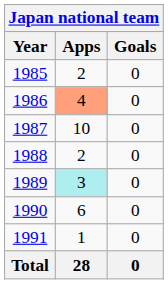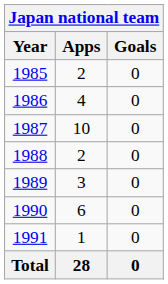1986 | Apps: lightsalmon background -> no background
1989 | Apps: paleturquoise background -> no background
